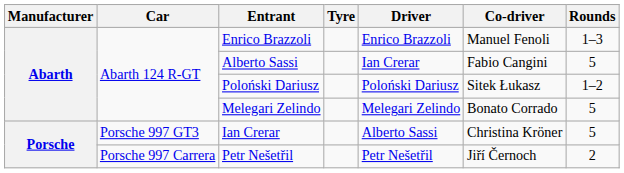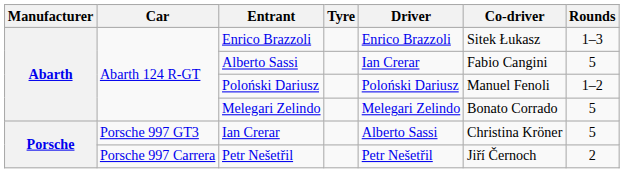row 2 | Co-driver: Manuel Fenoli -> Sitek Łukasz
row 4 | Co-driver: Sitek Łukasz -> Manuel Fenoli
